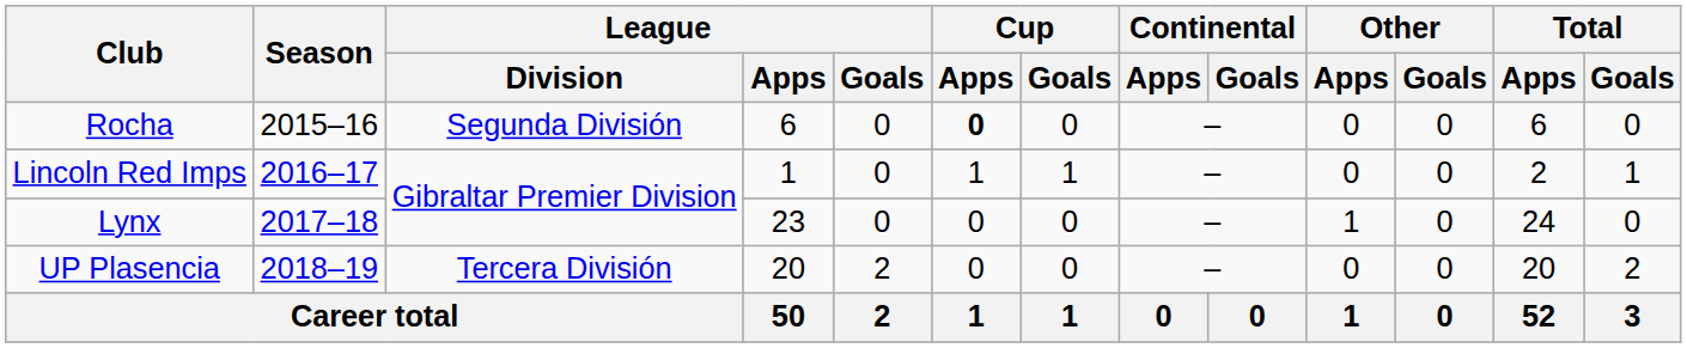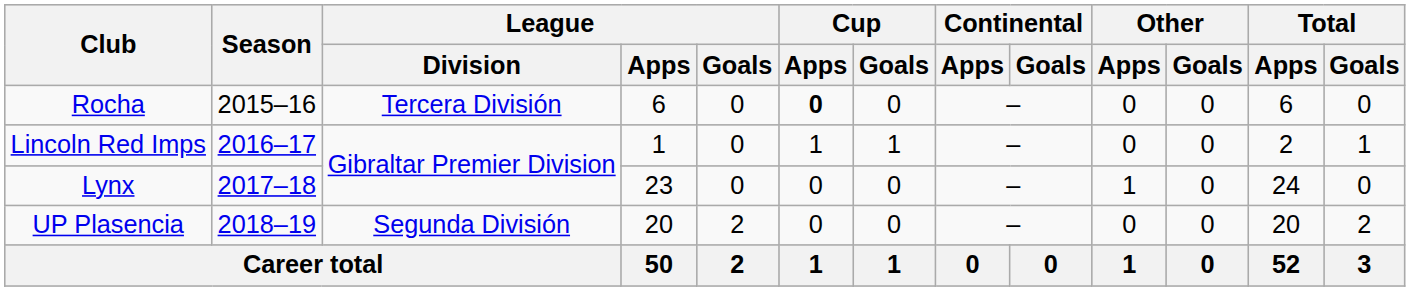Rocha | League / Division: Segunda División -> Tercera División
UP Plasencia | League / Division: Tercera División -> Segunda División
